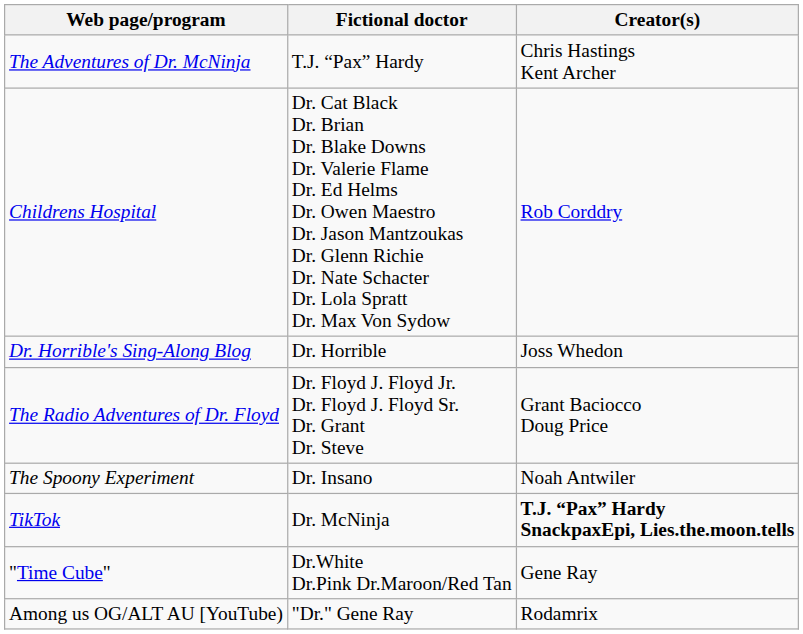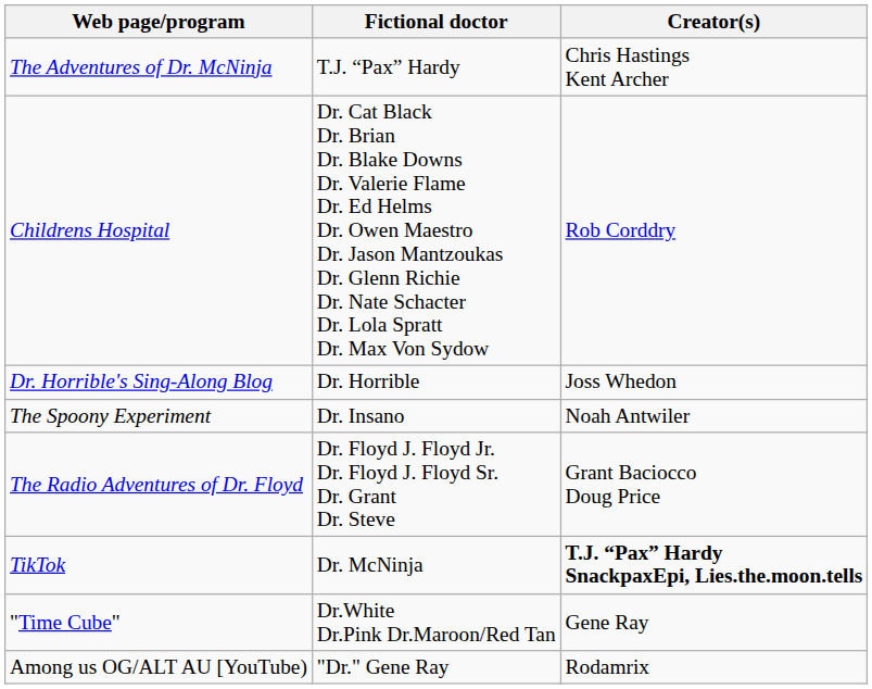rows swapped: The Radio Adventures of Dr. Floyd <-> The Spoony Experiment
